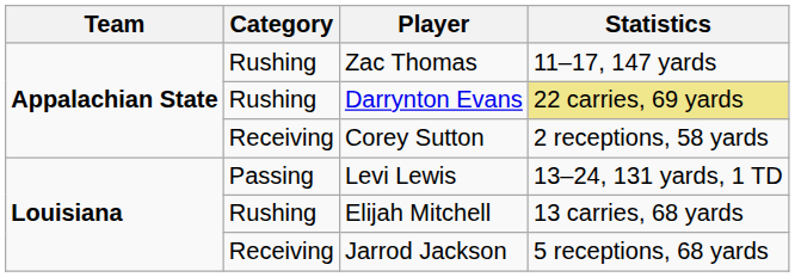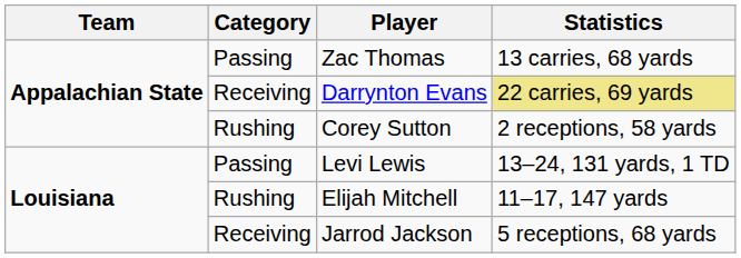Zac Thomas | Category: Rushing -> Passing
Zac Thomas | Statistics: 11–17, 147 yards -> 13 carries, 68 yards
Darrynton Evans | Category: Rushing -> Receiving
Corey Sutton | Category: Receiving -> Rushing
Elijah Mitchell | Statistics: 13 carries, 68 yards -> 11–17, 147 yards
